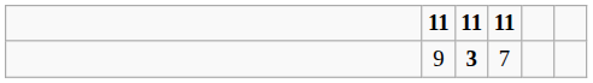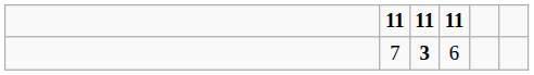row 2 | column 2: 9 -> 7
row 2 | column 4: 7 -> 6
